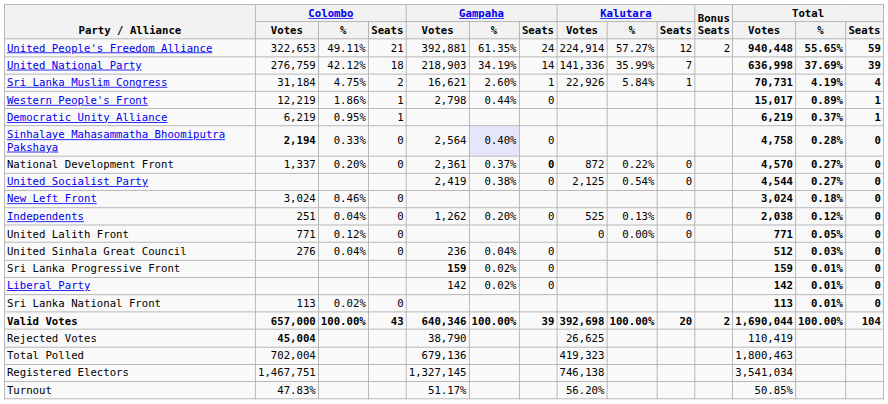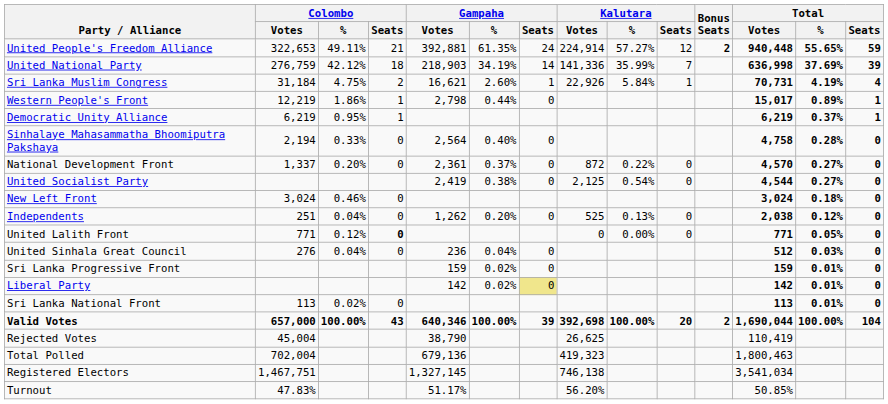United People's Freedom Alliance | Bonus Seats: normal -> bold
Sinhalaye Mahasammatha Bhoomiputra Pakshaya | Colombo / Votes: bold -> normal
Sinhalaye Mahasammatha Bhoomiputra Pakshaya | Gampaha / %: lavender background -> no background
National Development Front | Gampaha / Seats: bold -> normal
United Lalith Front | Colombo / Seats: normal -> bold
Sri Lanka Progressive Front | Gampaha / Votes: bold -> normal
Liberal Party | Gampaha / Seats: no background -> khaki background
Rejected Votes | Colombo / Votes: bold -> normal
